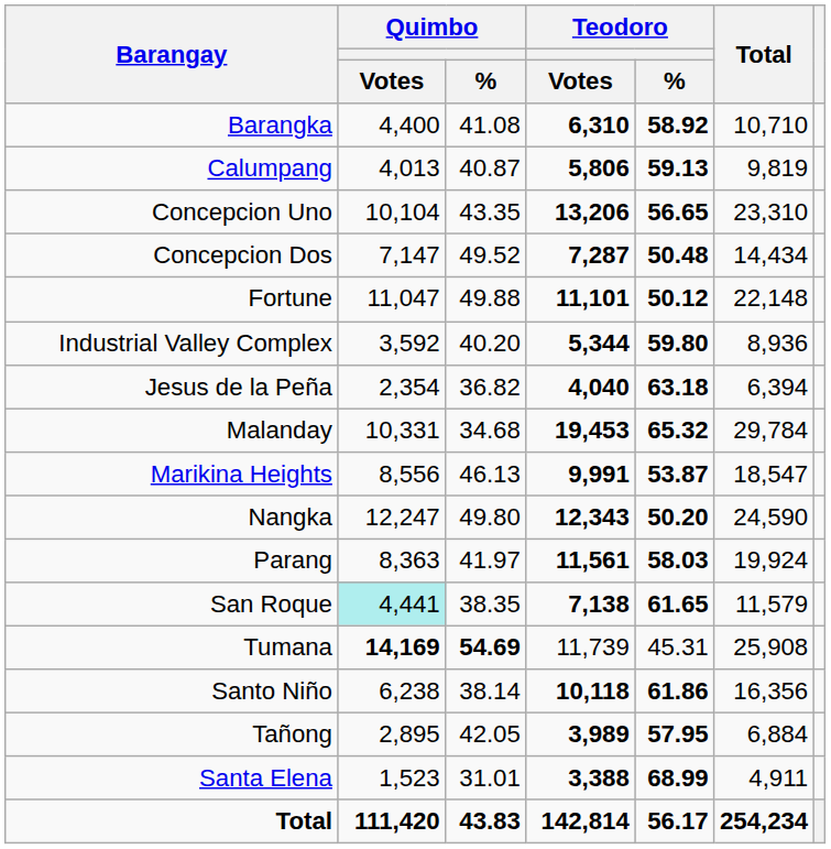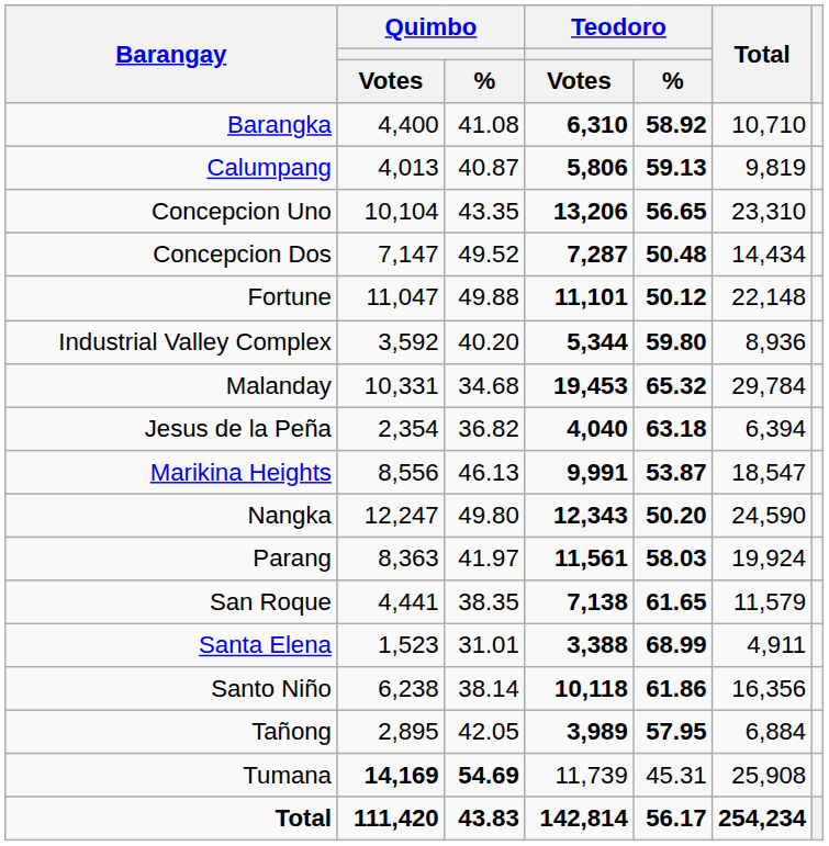rows swapped: Jesus de la Peña <-> Malanday
San Roque | Quimbo / Votes: paleturquoise background -> no background
rows swapped: Santa Elena <-> Tumana
